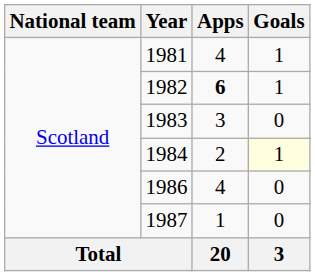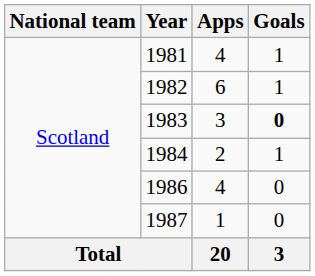1982 | Apps: bold -> normal
1983 | Goals: normal -> bold
1984 | Goals: lightyellow background -> no background
